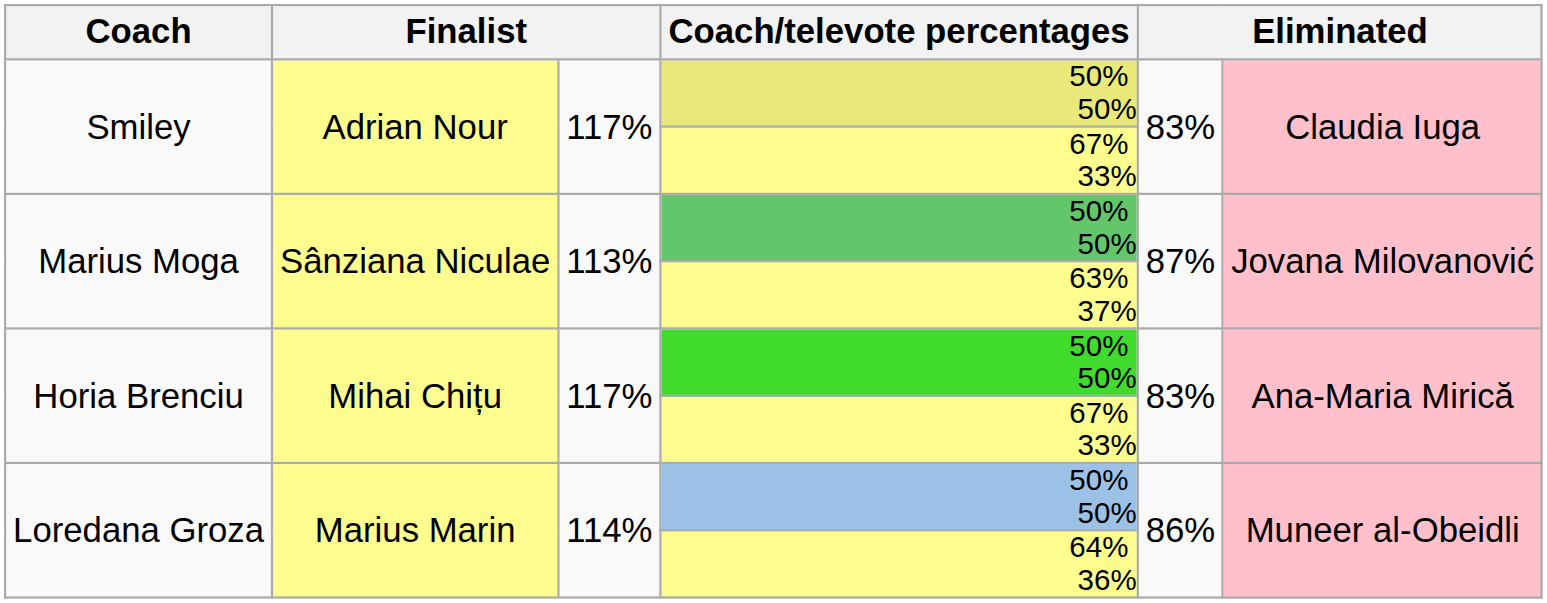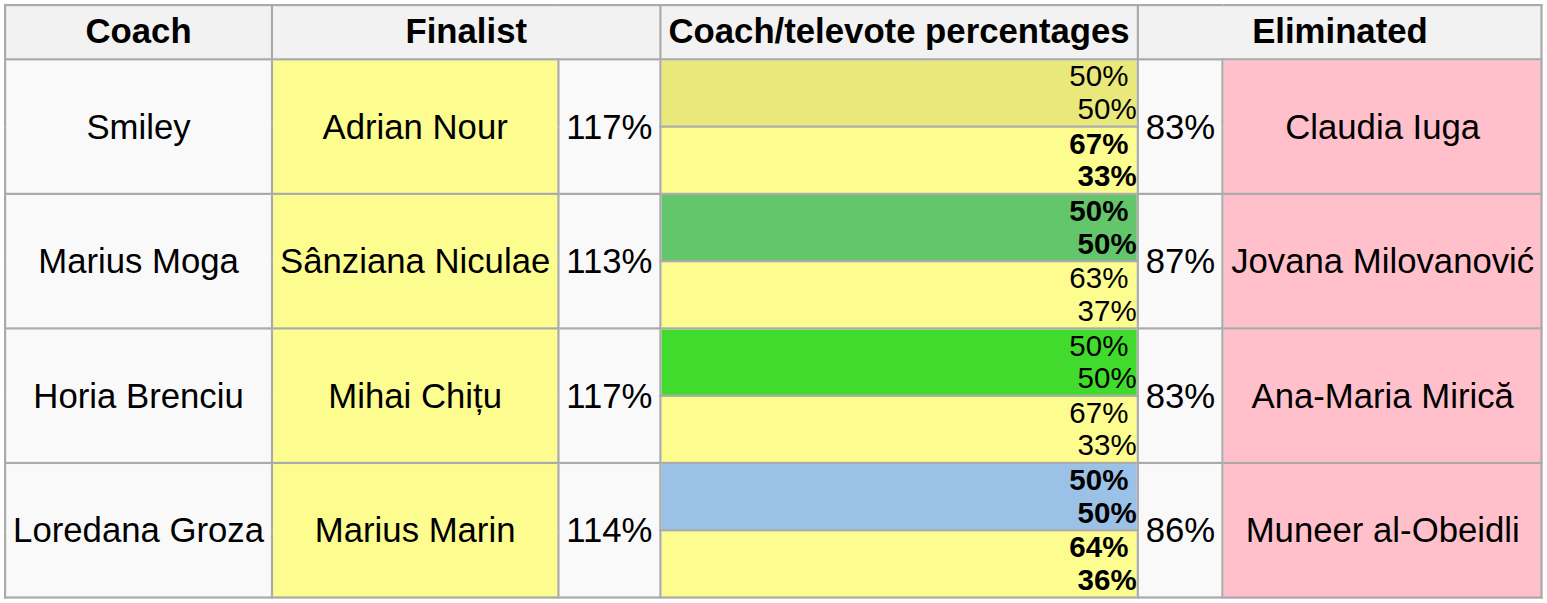Smiley / 67% 33% | Coach/televote percentages: normal -> bold
Marius Moga / 50% 50% | Coach/televote percentages: normal -> bold
Loredana Groza / 50% 50% | Coach/televote percentages: normal -> bold
Loredana Groza / 64% 36% | Coach/televote percentages: normal -> bold
